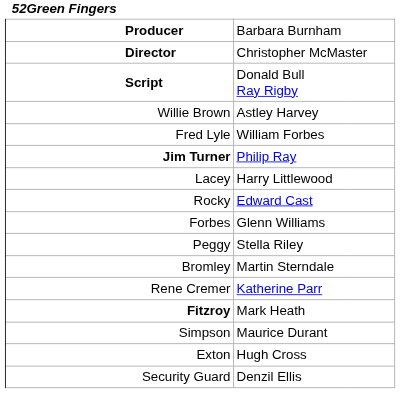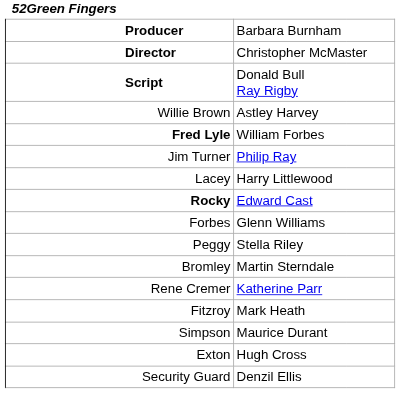Fred Lyle | column 2: normal -> bold
Jim Turner | column 2: bold -> normal
Rocky | column 2: normal -> bold
Fitzroy | column 2: bold -> normal
